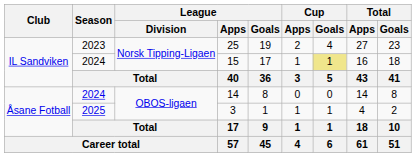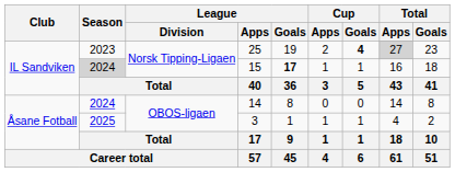25 | Cup / Goals: normal -> bold
25 | Total / Apps: no background -> lightgrey background
15 | Season: no background -> lightgrey background
15 | League / Goals: normal -> bold
15 | Cup / Goals: khaki background -> no background
